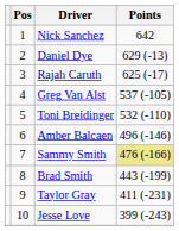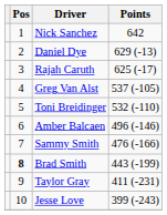Sammy Smith | Points: khaki background -> no background
Brad Smith | Pos: normal -> bold
